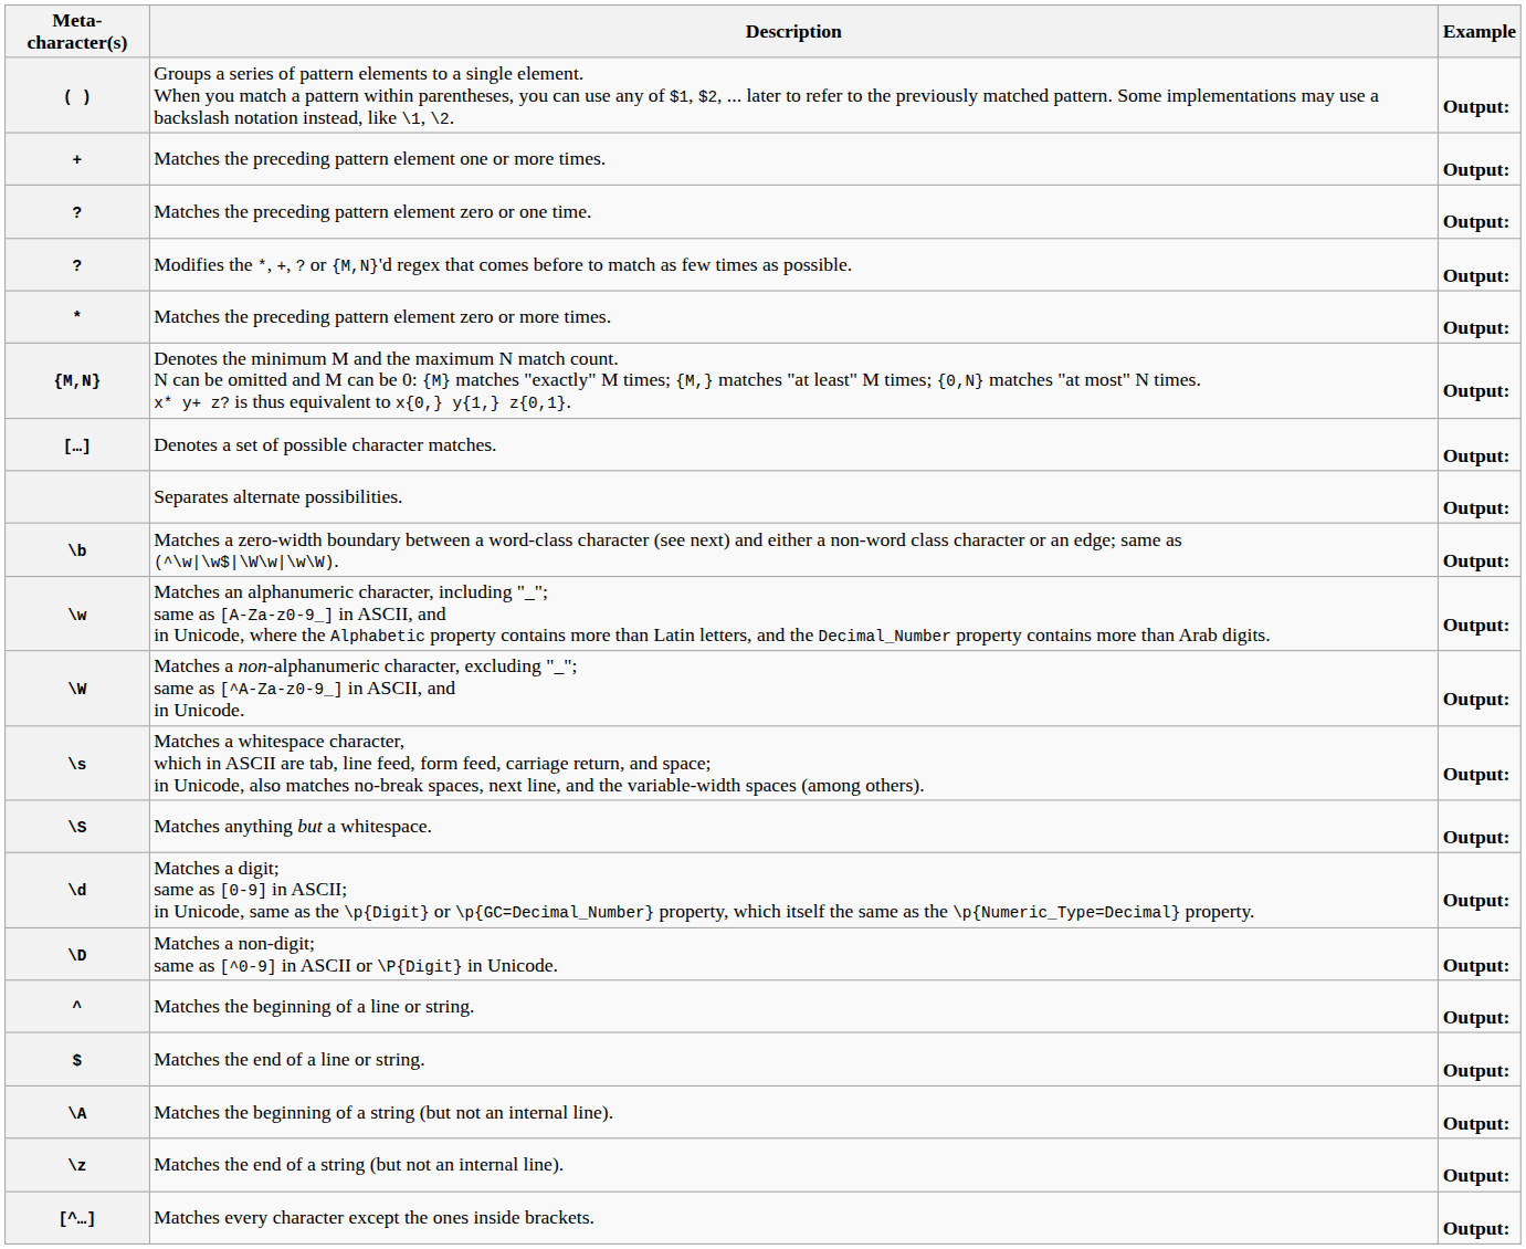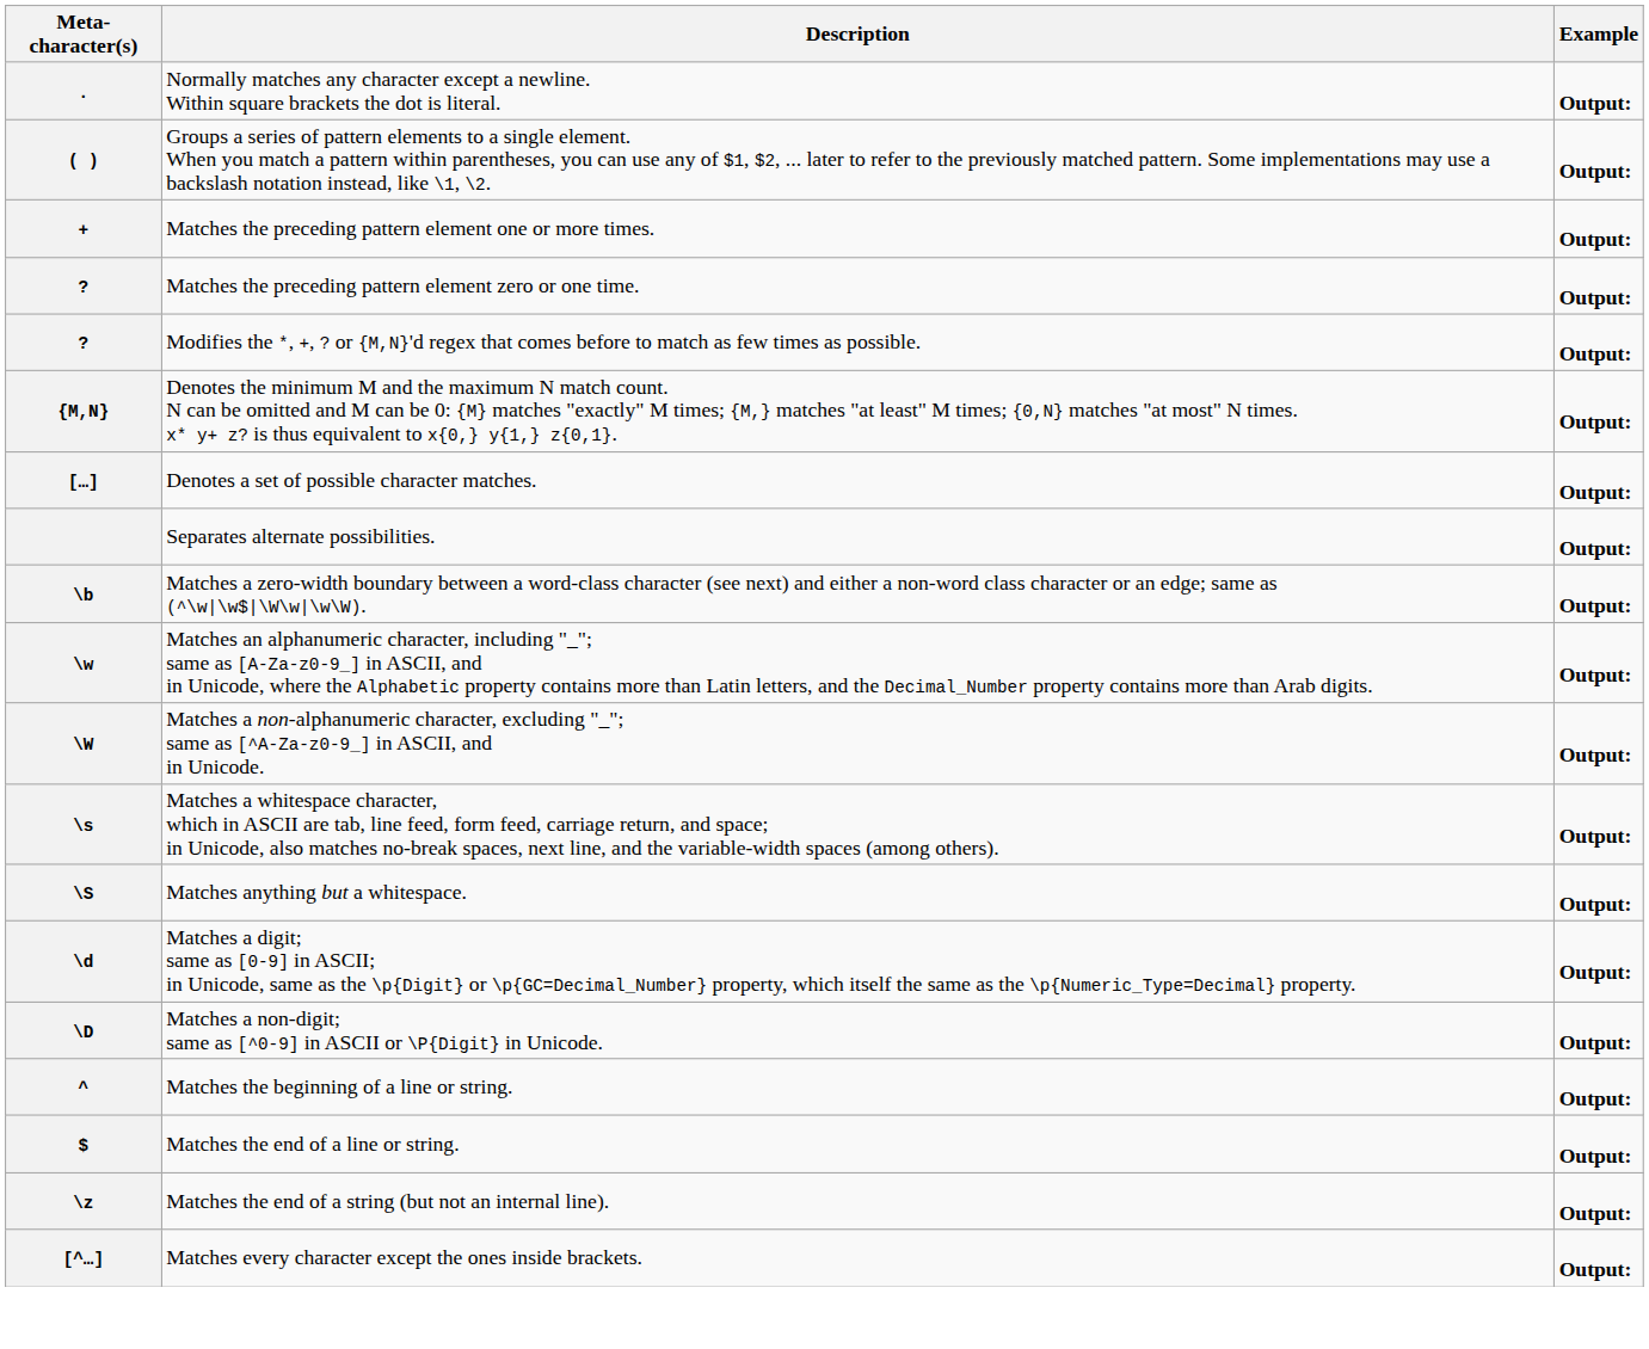+ row: . | Normally matches any character except a newline. Within square brackets the dot is literal. | Output:
- row: * | Matches the preceding pattern element zero or more times. | Output:
- row: \A | Matches the beginning of a string (but not an internal line). | Output:
